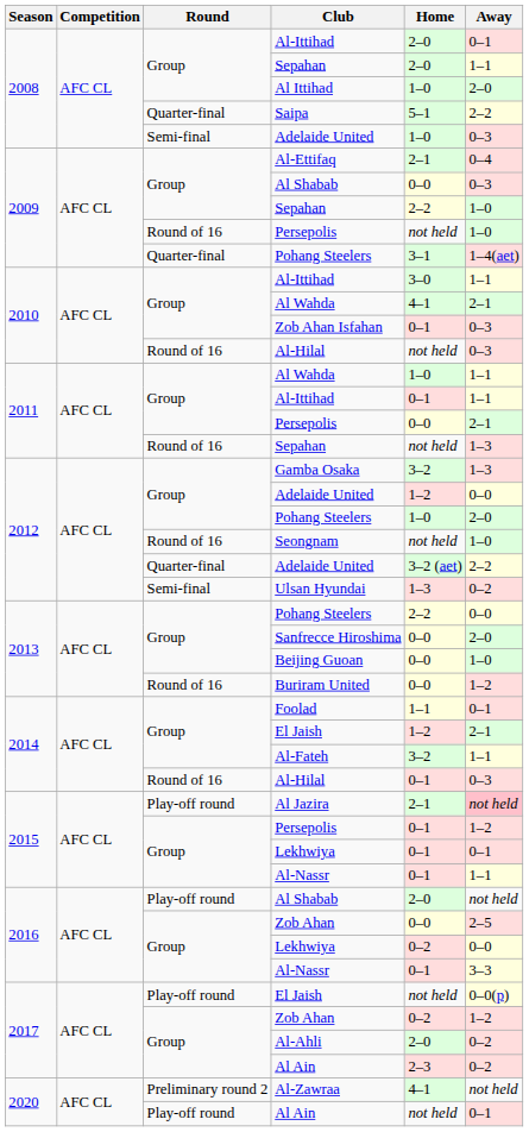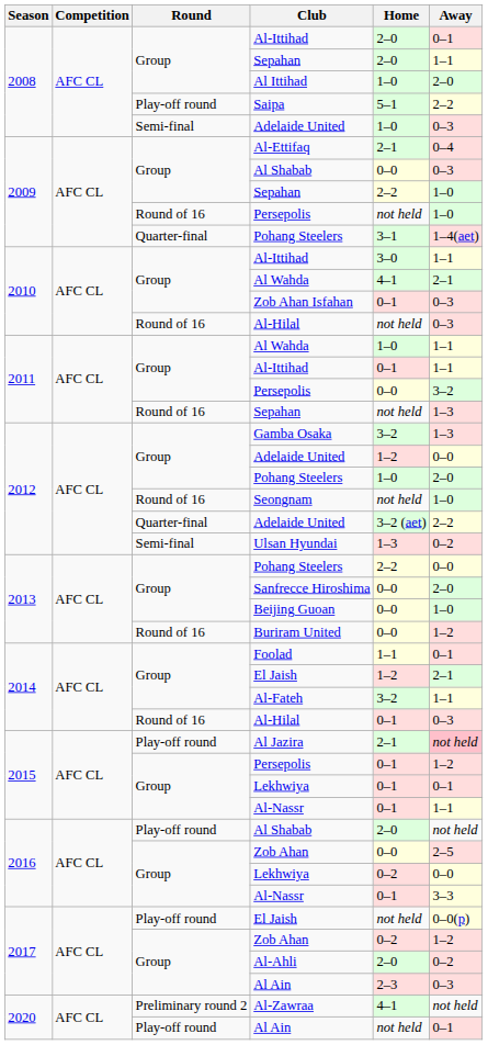Saipa | Round: Quarter-final -> Play-off round
2011 / Persepolis | Away: 2–1 -> 3–2
2017 / Al Ain | Away: 0–2 -> 0–3
